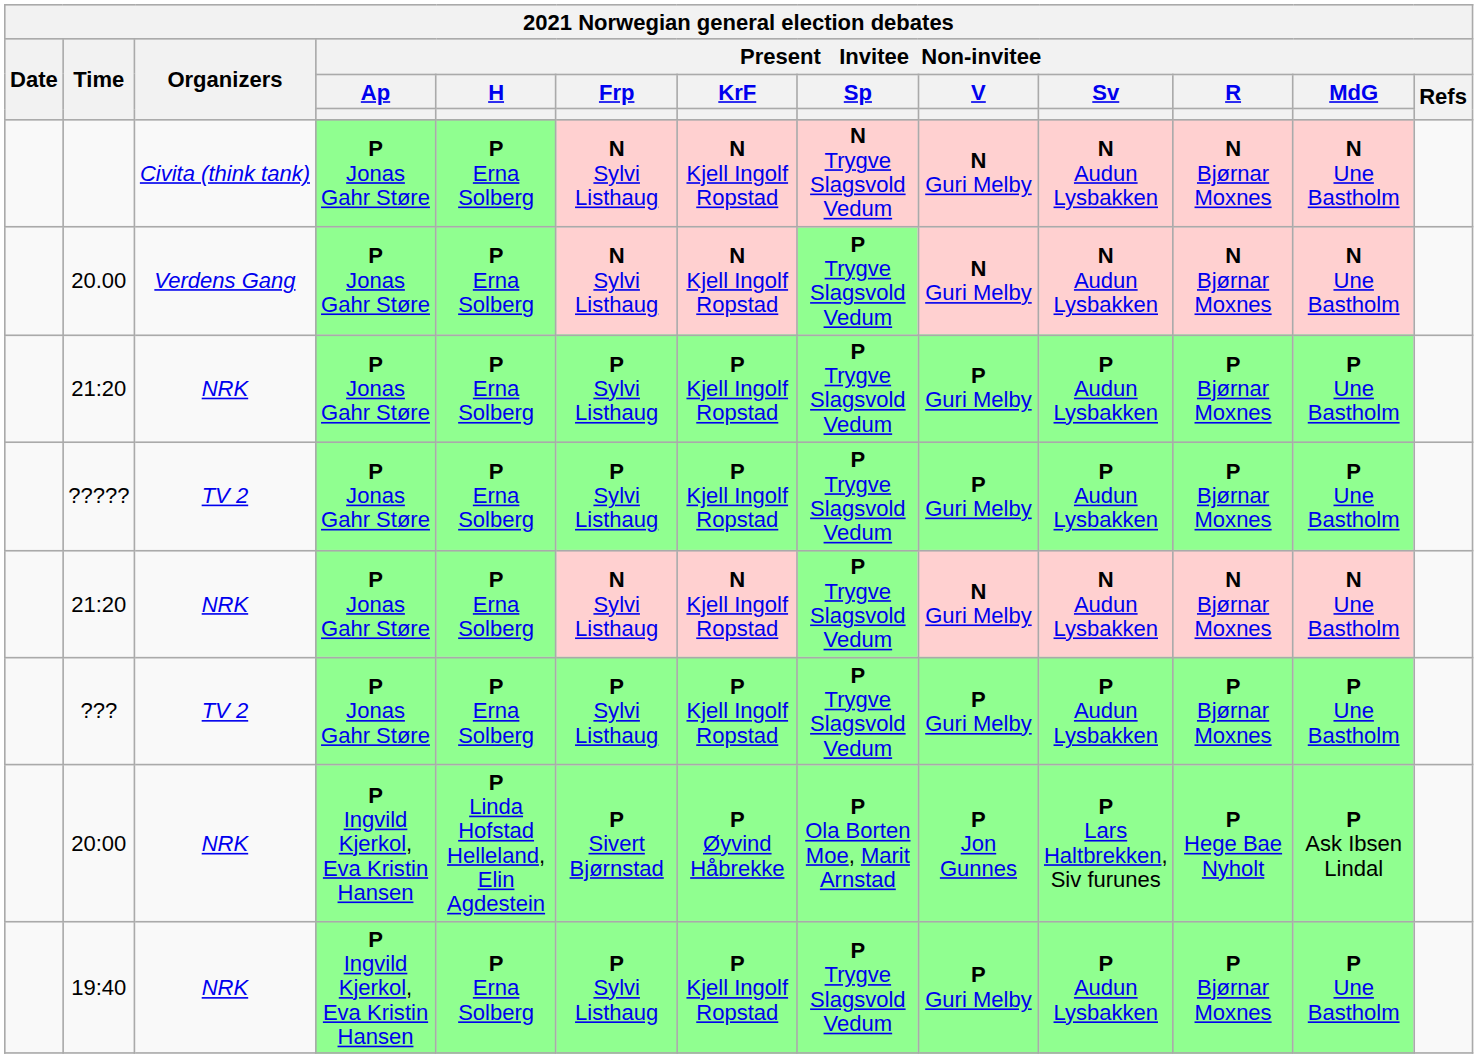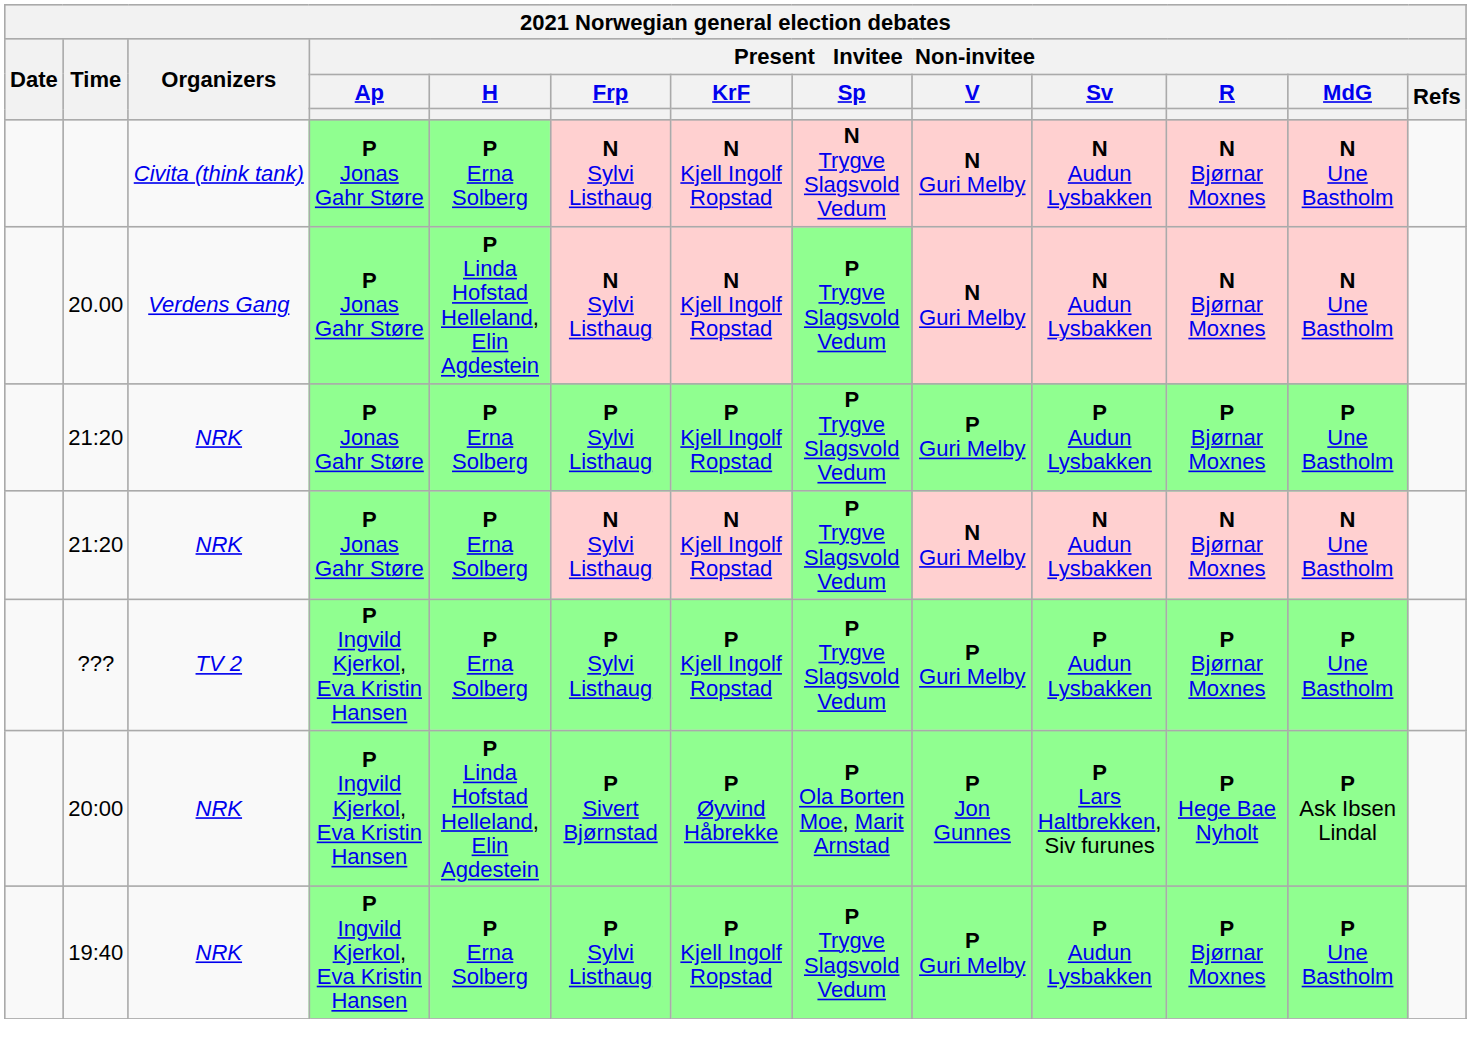20.00 | Present Invitee Non-invitee / H: P Erna Solberg -> P Linda Hofstad Helleland, Elin Agdestein
- row: ????? | TV 2 | P Jonas Gahr Støre | P Erna Solberg | P Sylvi Listhaug | P Kjell Ingolf Ropstad | P Trygve Slagsvold Vedum | P Guri Melby | P Audun Lysbakken | P Bjørnar Moxnes | P Une Bastholm
??? | Present Invitee Non-invitee / Ap: P Jonas Gahr Støre -> P Ingvild Kjerkol, Eva Kristin Hansen
